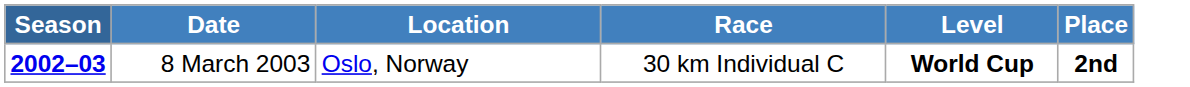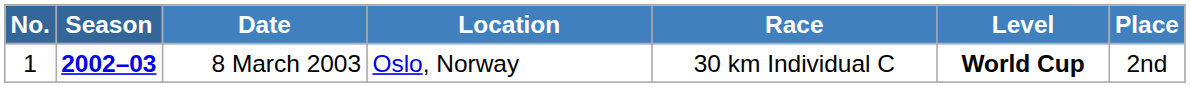+ column: No. | 1
8 March 2003 | Place: bold -> normal
